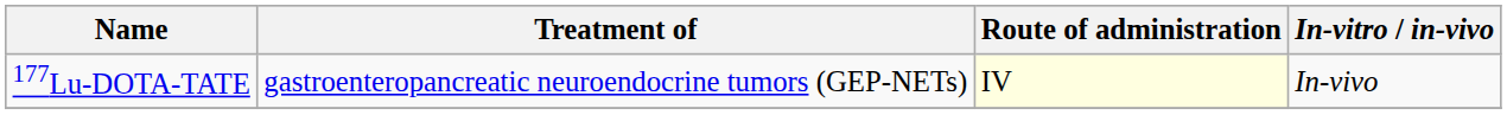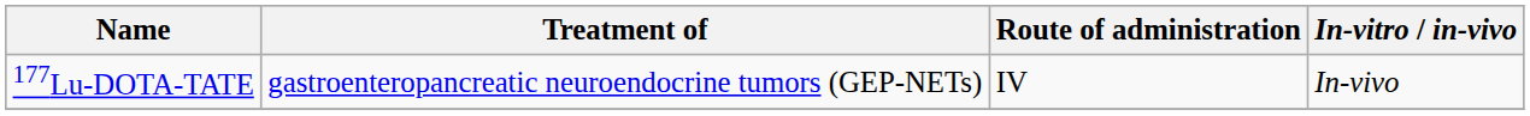177Lu-DOTA-TATE | Route of administration: lightyellow background -> no background
